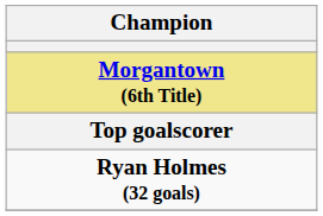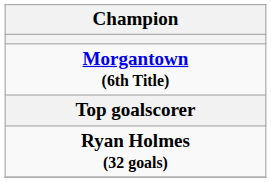row 3 | column 1: khaki background -> no background
